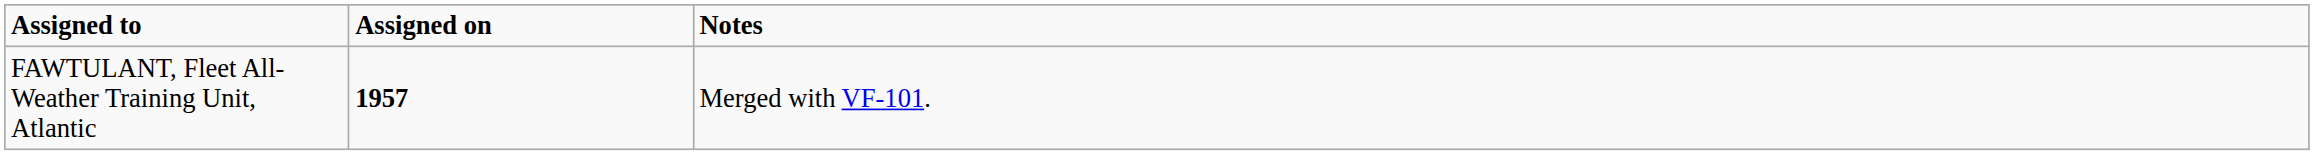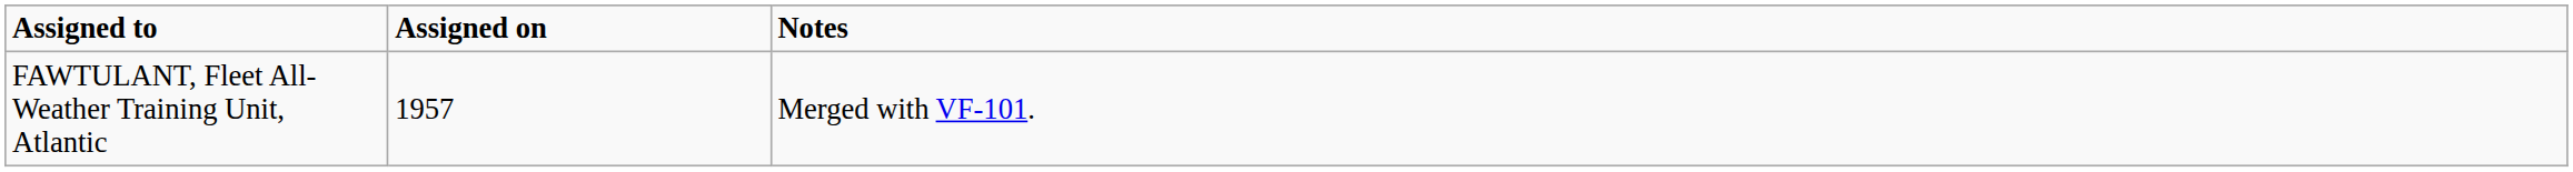row 2 | Assigned on: bold -> normal
